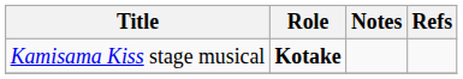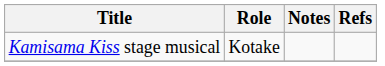Kamisama Kiss stage musical | Role: bold -> normal
